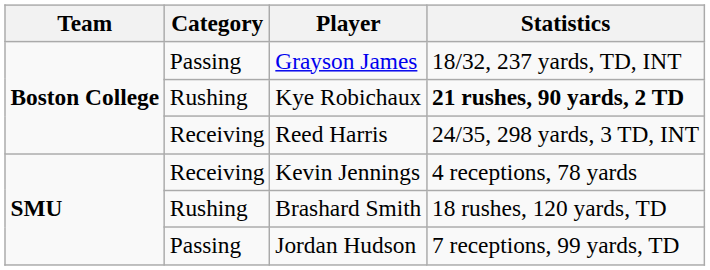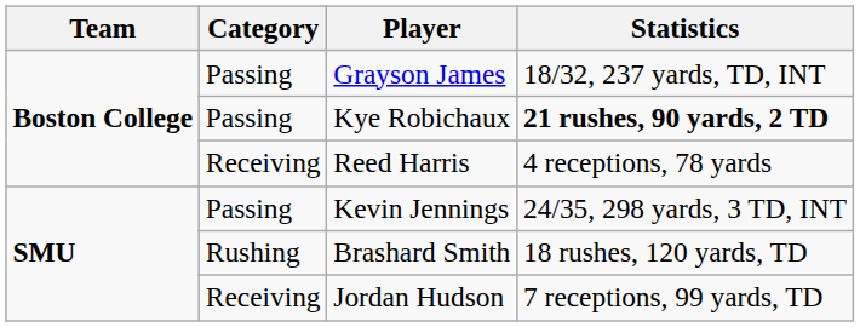Kye Robichaux | Category: Rushing -> Passing
Reed Harris | Statistics: 24/35, 298 yards, 3 TD, INT -> 4 receptions, 78 yards
Kevin Jennings | Category: Receiving -> Passing
Kevin Jennings | Statistics: 4 receptions, 78 yards -> 24/35, 298 yards, 3 TD, INT
Jordan Hudson | Category: Passing -> Receiving
